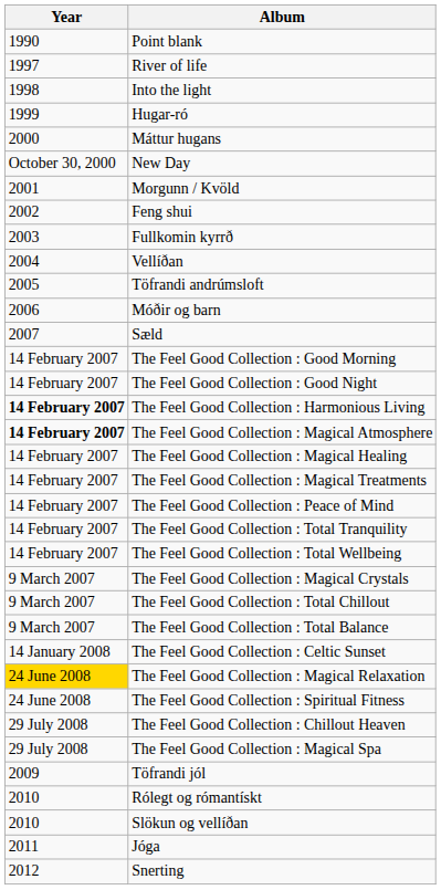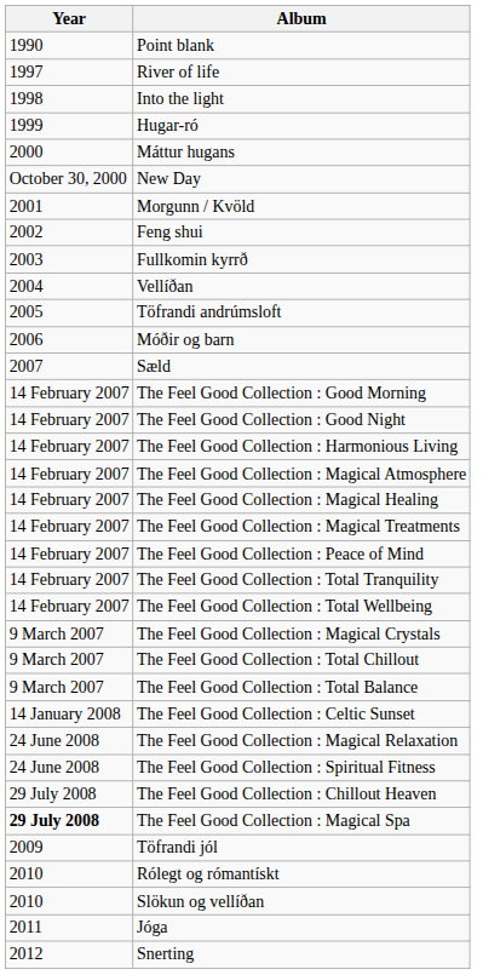The Feel Good Collection : Harmonious Living | Year: bold -> normal
The Feel Good Collection : Magical Atmosphere | Year: bold -> normal
The Feel Good Collection : Magical Relaxation | Year: gold background -> no background
The Feel Good Collection : Magical Spa | Year: normal -> bold
